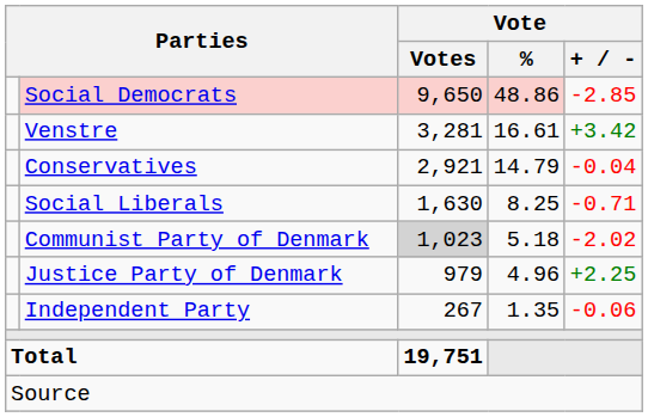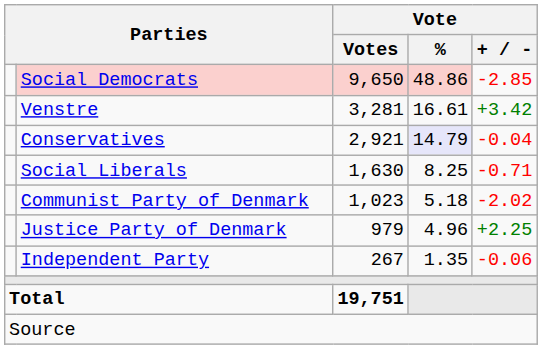Conservatives | Vote / %: no background -> lavender background
Communist Party of Denmark | Vote / Votes: lightgrey background -> no background
